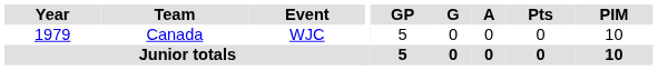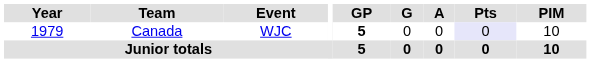Canada | GP: normal -> bold
Canada | Pts: no background -> lavender background
